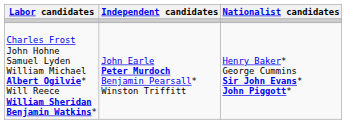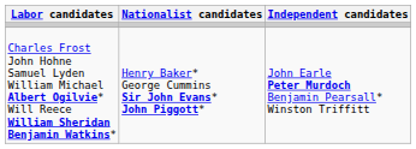columns swapped: Nationalist candidates <-> Independent candidates
